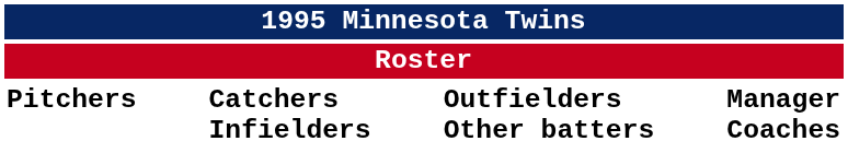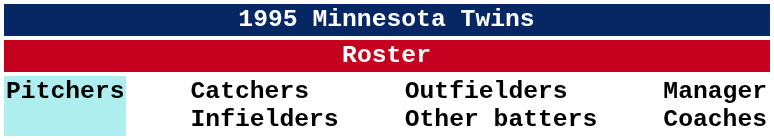Pitchers | column 1: no background -> paleturquoise background
